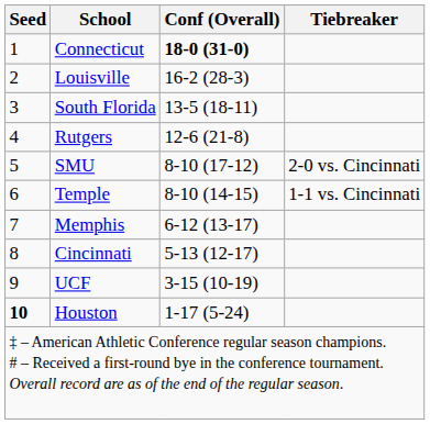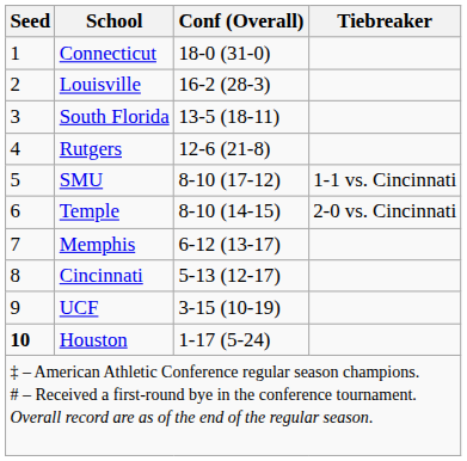Connecticut | Conf (Overall): bold -> normal
SMU | Tiebreaker: 2-0 vs. Cincinnati -> 1-1 vs. Cincinnati
Temple | Tiebreaker: 1-1 vs. Cincinnati -> 2-0 vs. Cincinnati
